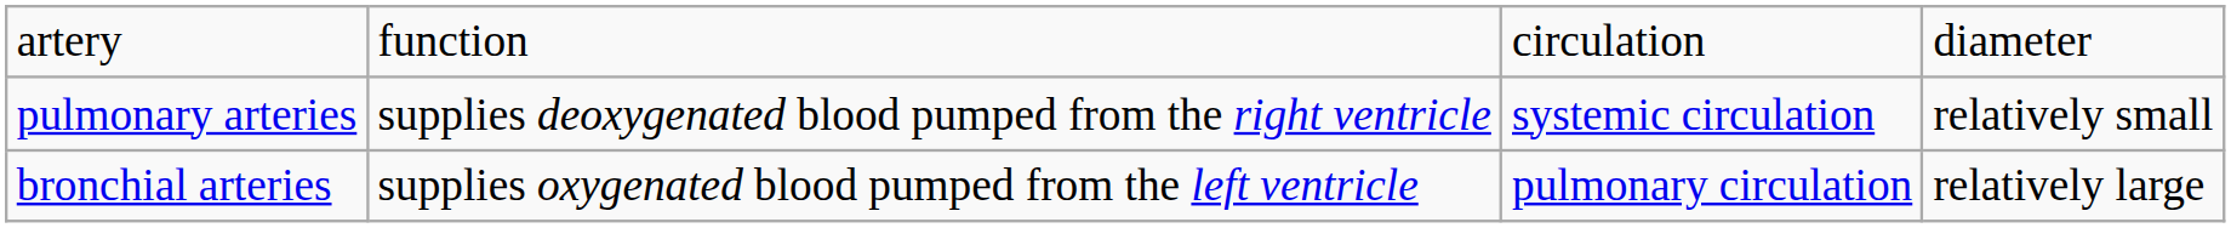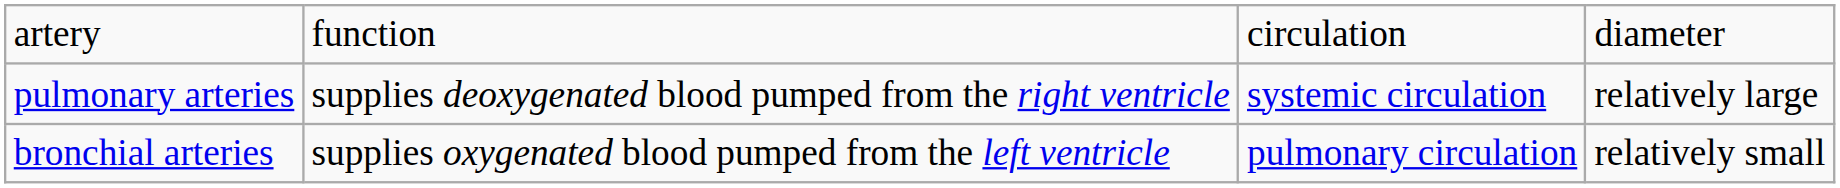pulmonary arteries | column 4: relatively small -> relatively large
bronchial arteries | column 4: relatively large -> relatively small
